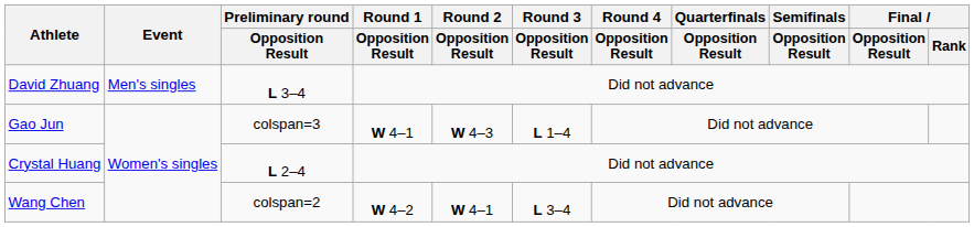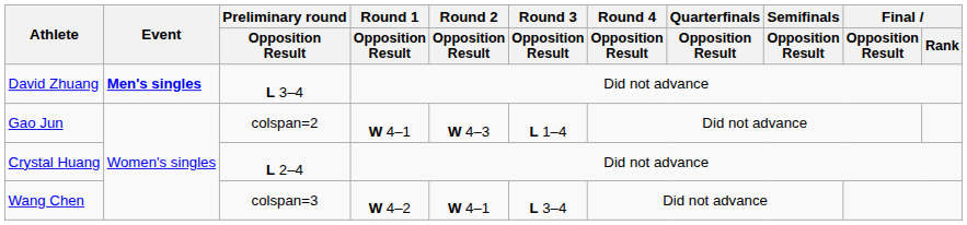David Zhuang | Event: normal -> bold
Gao Jun | Preliminary round / Opposition Result: colspan=3 -> colspan=2
Wang Chen | Preliminary round / Opposition Result: colspan=2 -> colspan=3
